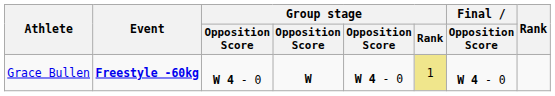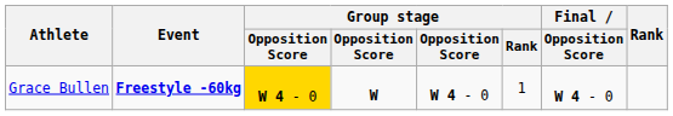Grace Bullen | column 3: no background -> gold background
Grace Bullen | Group stage / Rank: khaki background -> no background
